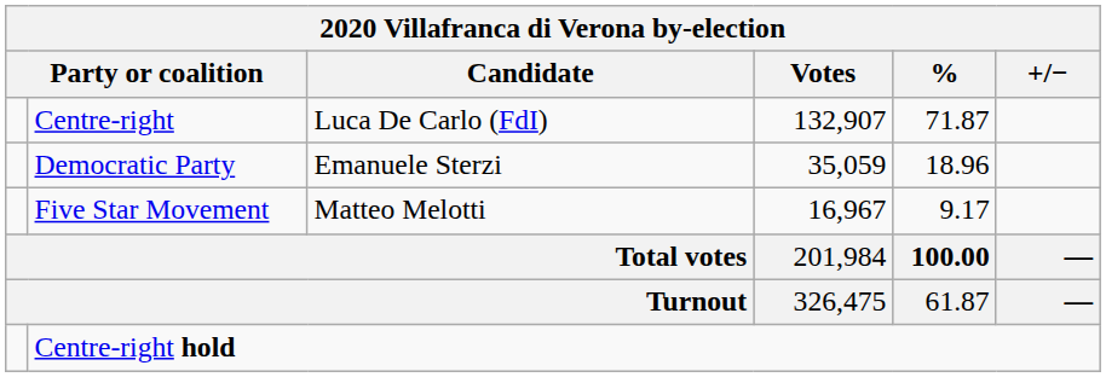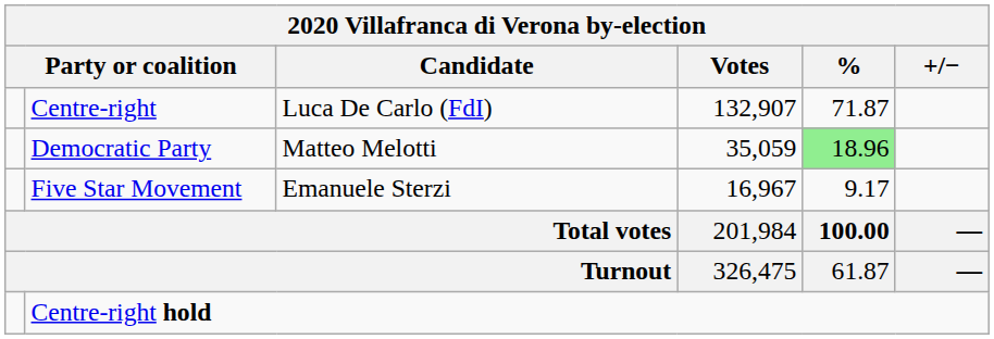Democratic Party | Candidate: Emanuele Sterzi -> Matteo Melotti
Democratic Party | %: no background -> lightgreen background
Five Star Movement | Candidate: Matteo Melotti -> Emanuele Sterzi
